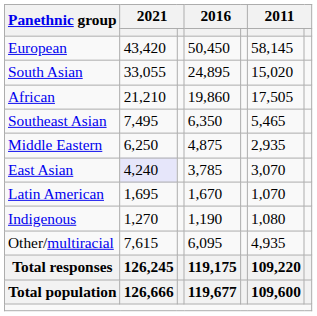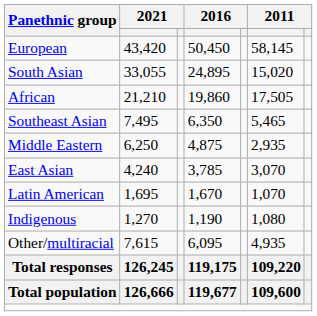East Asian | column 2: lavender background -> no background
